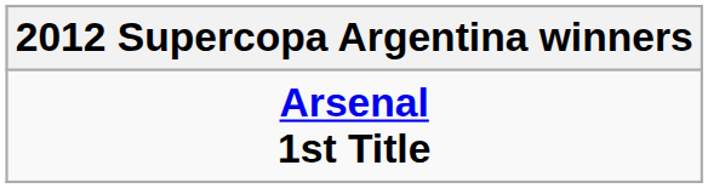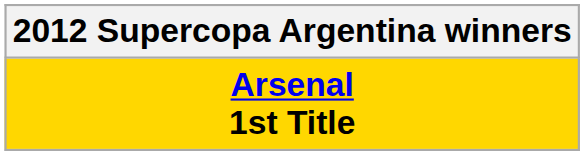row 2 | column 1: no background -> gold background
